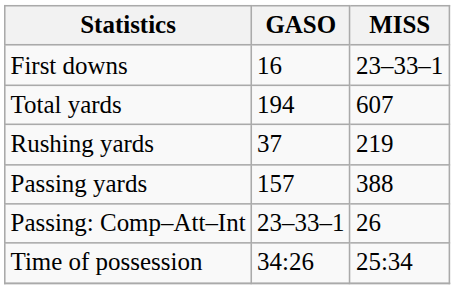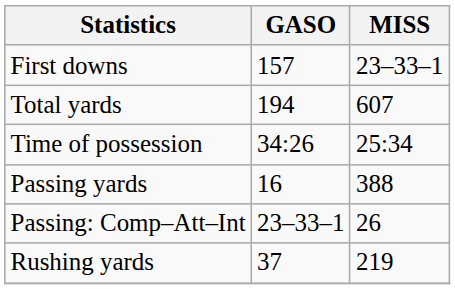First downs | GASO: 16 -> 157
rows swapped: Rushing yards <-> Time of possession
Passing yards | GASO: 157 -> 16
